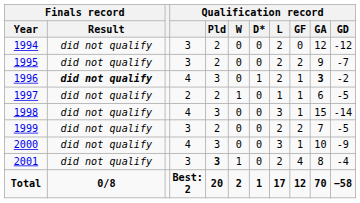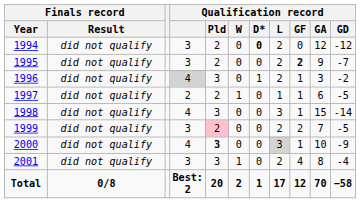1994 | Qualification record / D*: normal -> bold
1995 | Qualification record / GF: normal -> bold
1996 | Finals record / Result: bold -> normal
1996 | Qualification record: no background -> lightgrey background
1996 | Qualification record / GA: bold -> normal
1999 | Qualification record / Pld: no background -> pink background
2000 | Qualification record / Pld: normal -> bold
2000 | Qualification record / L: no background -> lightgrey background
2001 | Qualification record / Pld: bold -> normal
